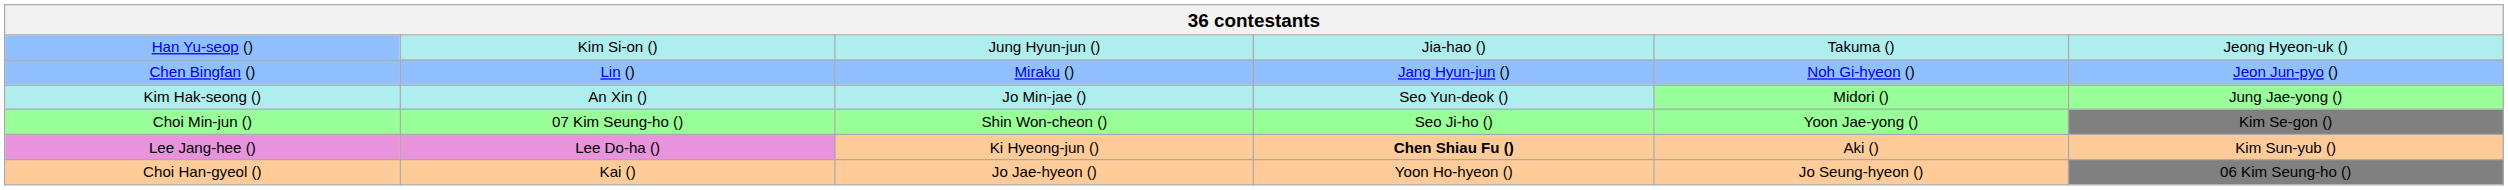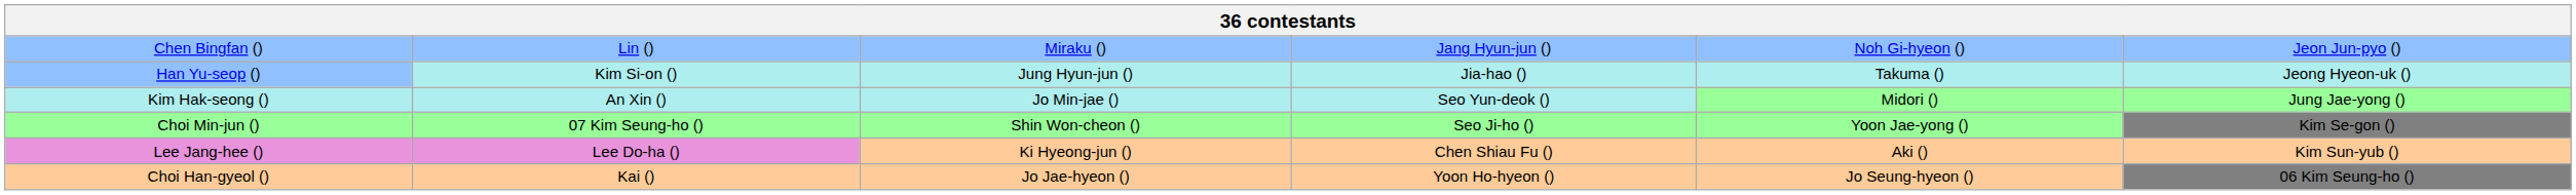rows swapped: Chen Bingfan () <-> Han Yu-seop ()
Lee Jang-hee () | column 4: bold -> normal
